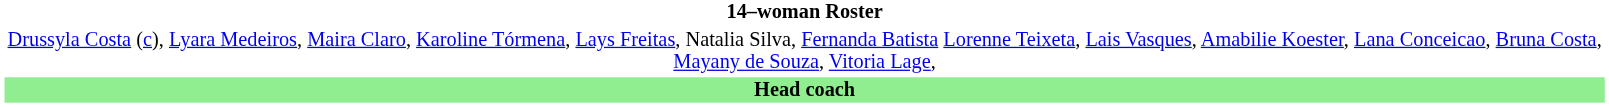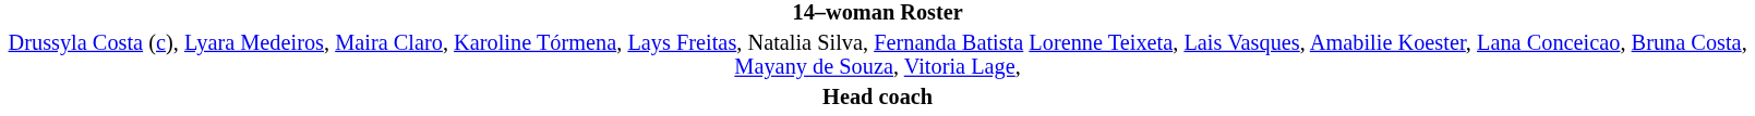row 3 | column 1: lightgreen background -> no background
